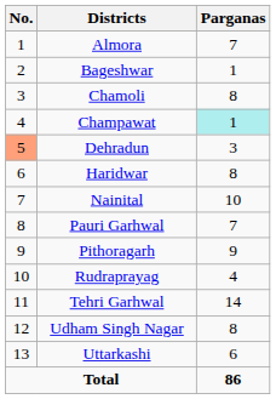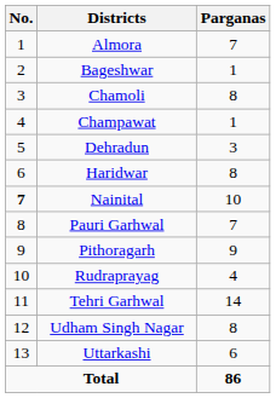Champawat | Parganas: paleturquoise background -> no background
Dehradun | No.: lightsalmon background -> no background
Nainital | No.: normal -> bold
